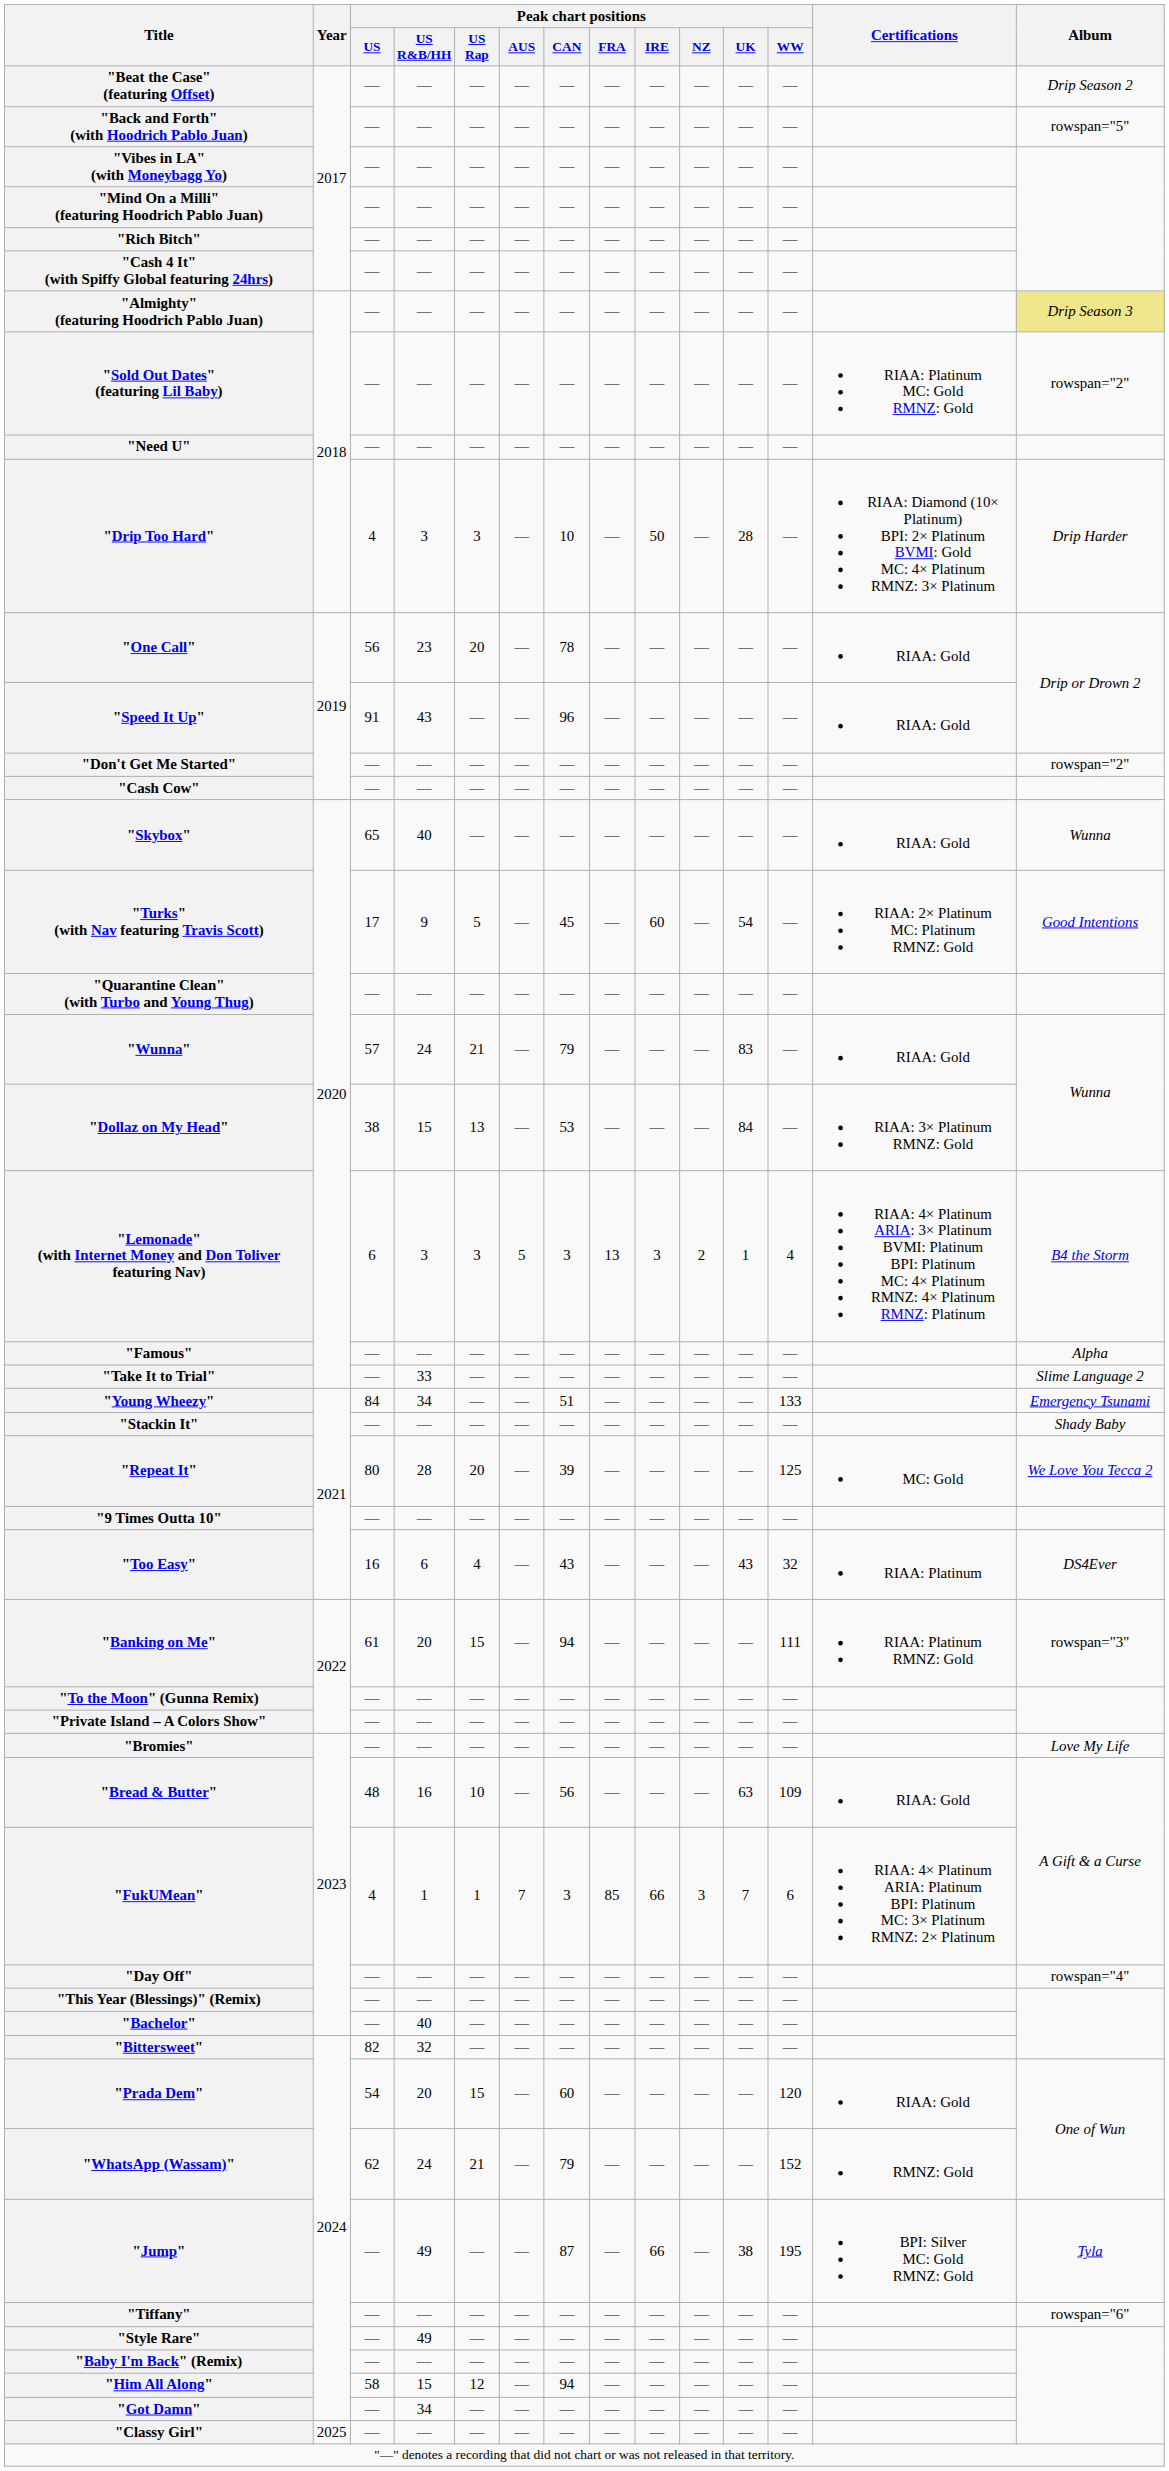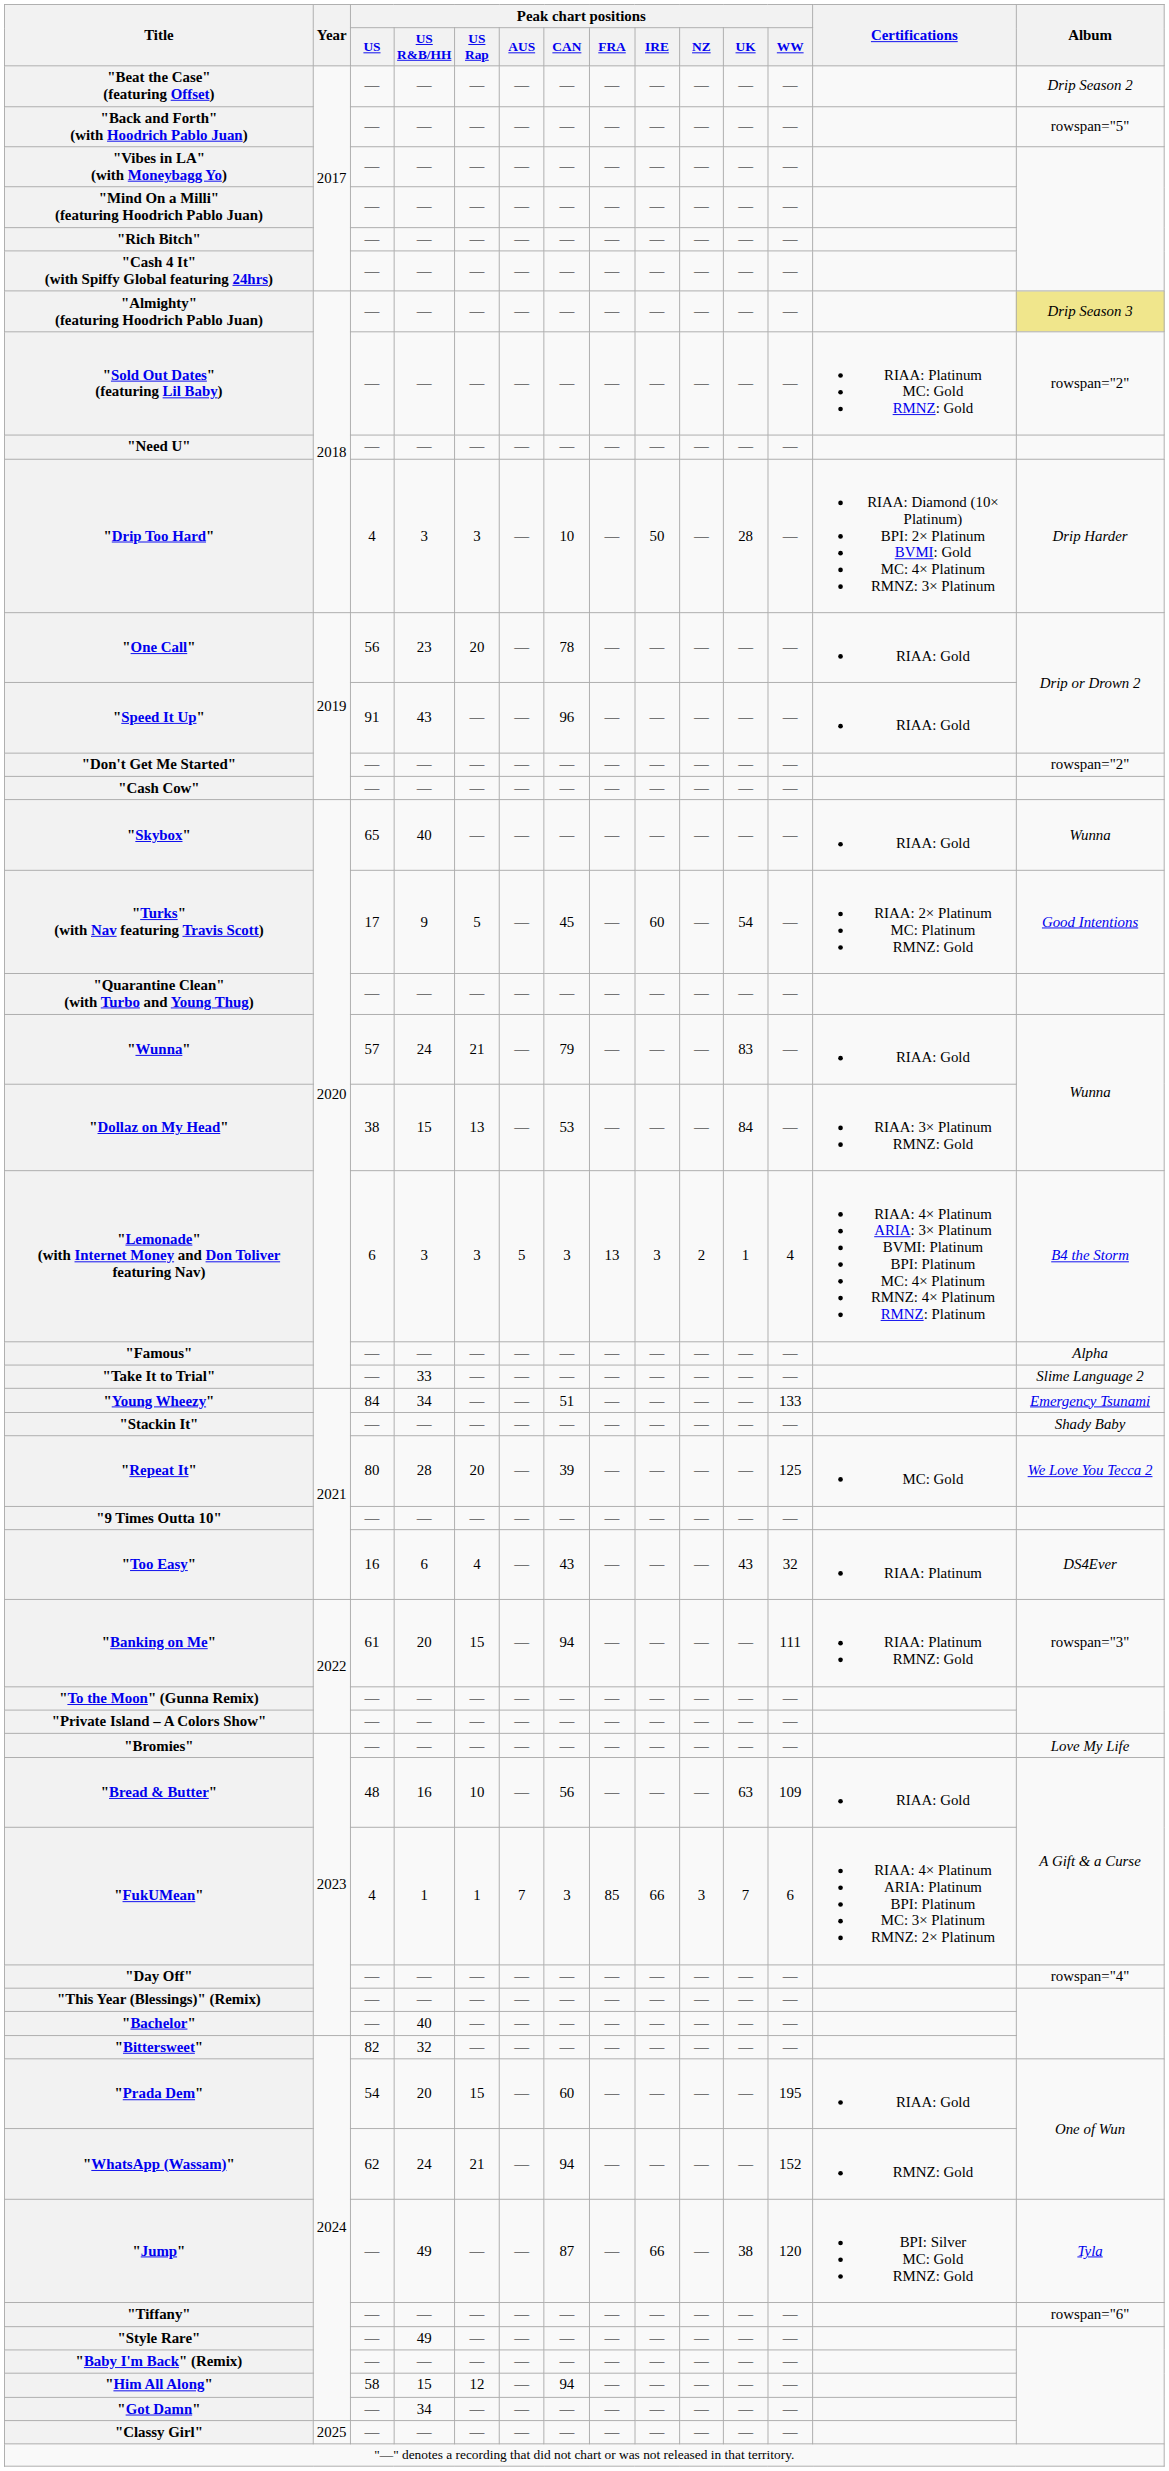"Prada Dem" | Peak chart positions / WW: 120 -> 195
"WhatsApp (Wassam)" | Peak chart positions / CAN: 79 -> 94
"Jump" | Peak chart positions / WW: 195 -> 120
